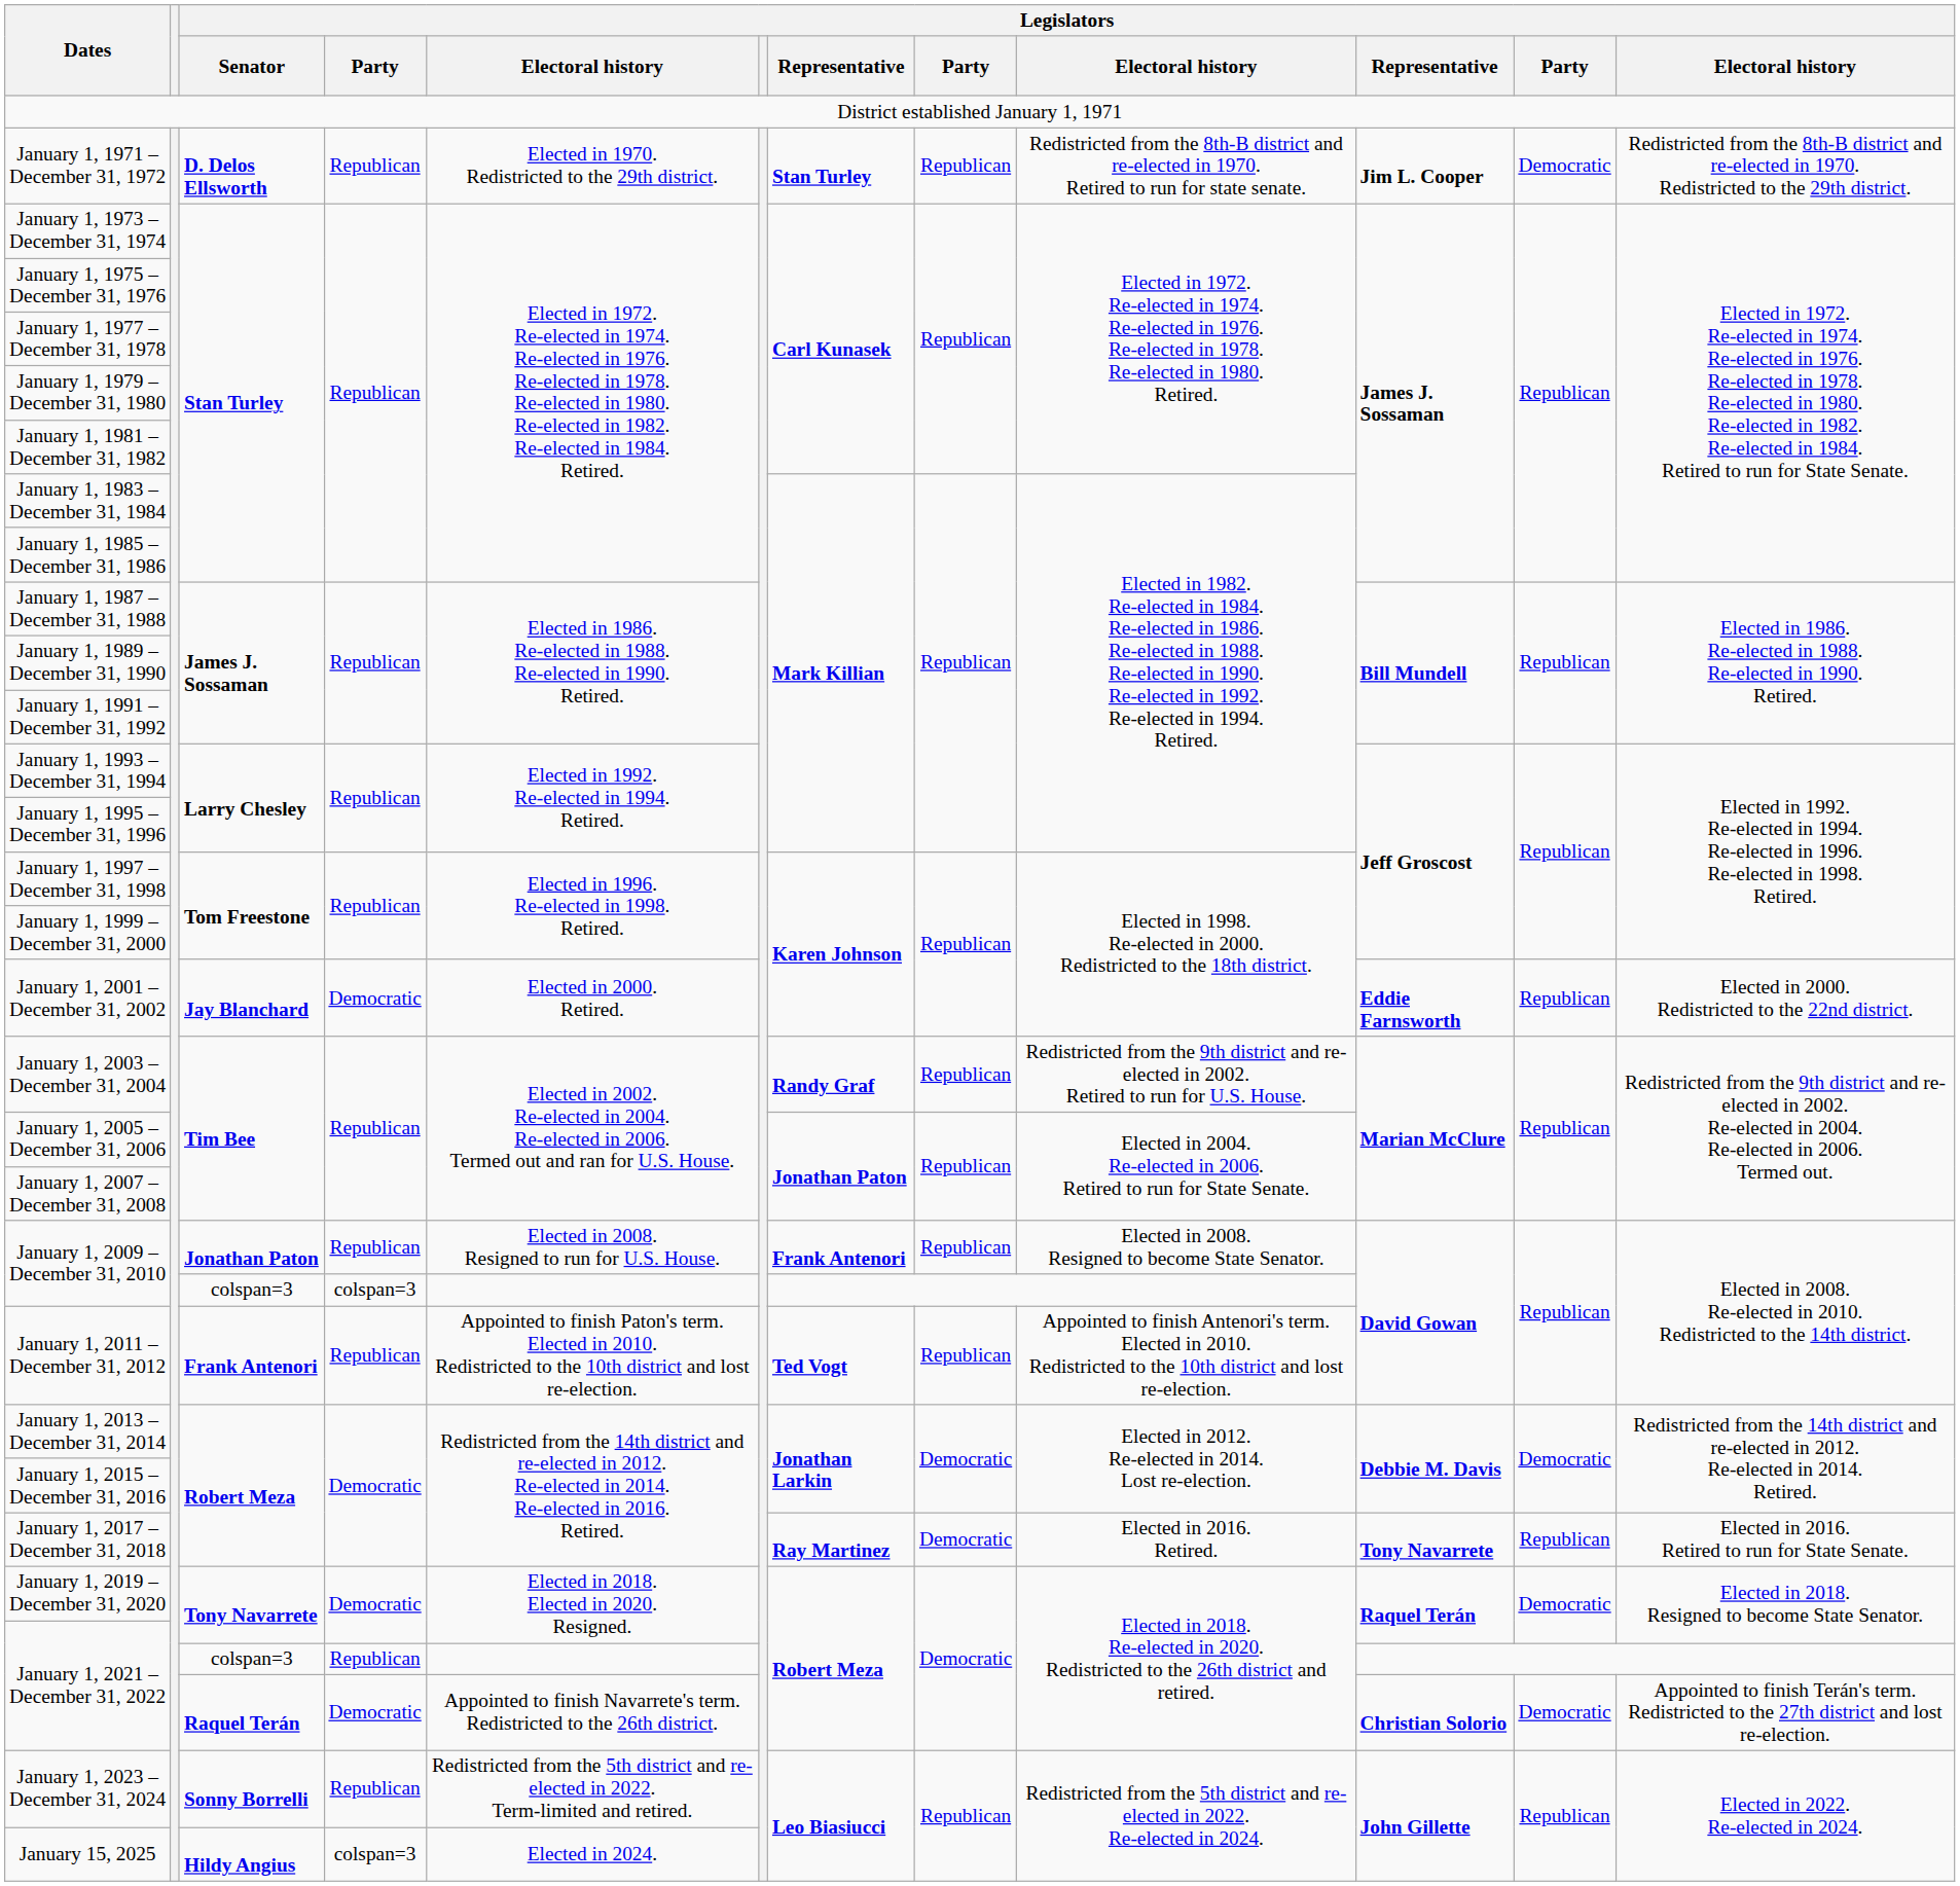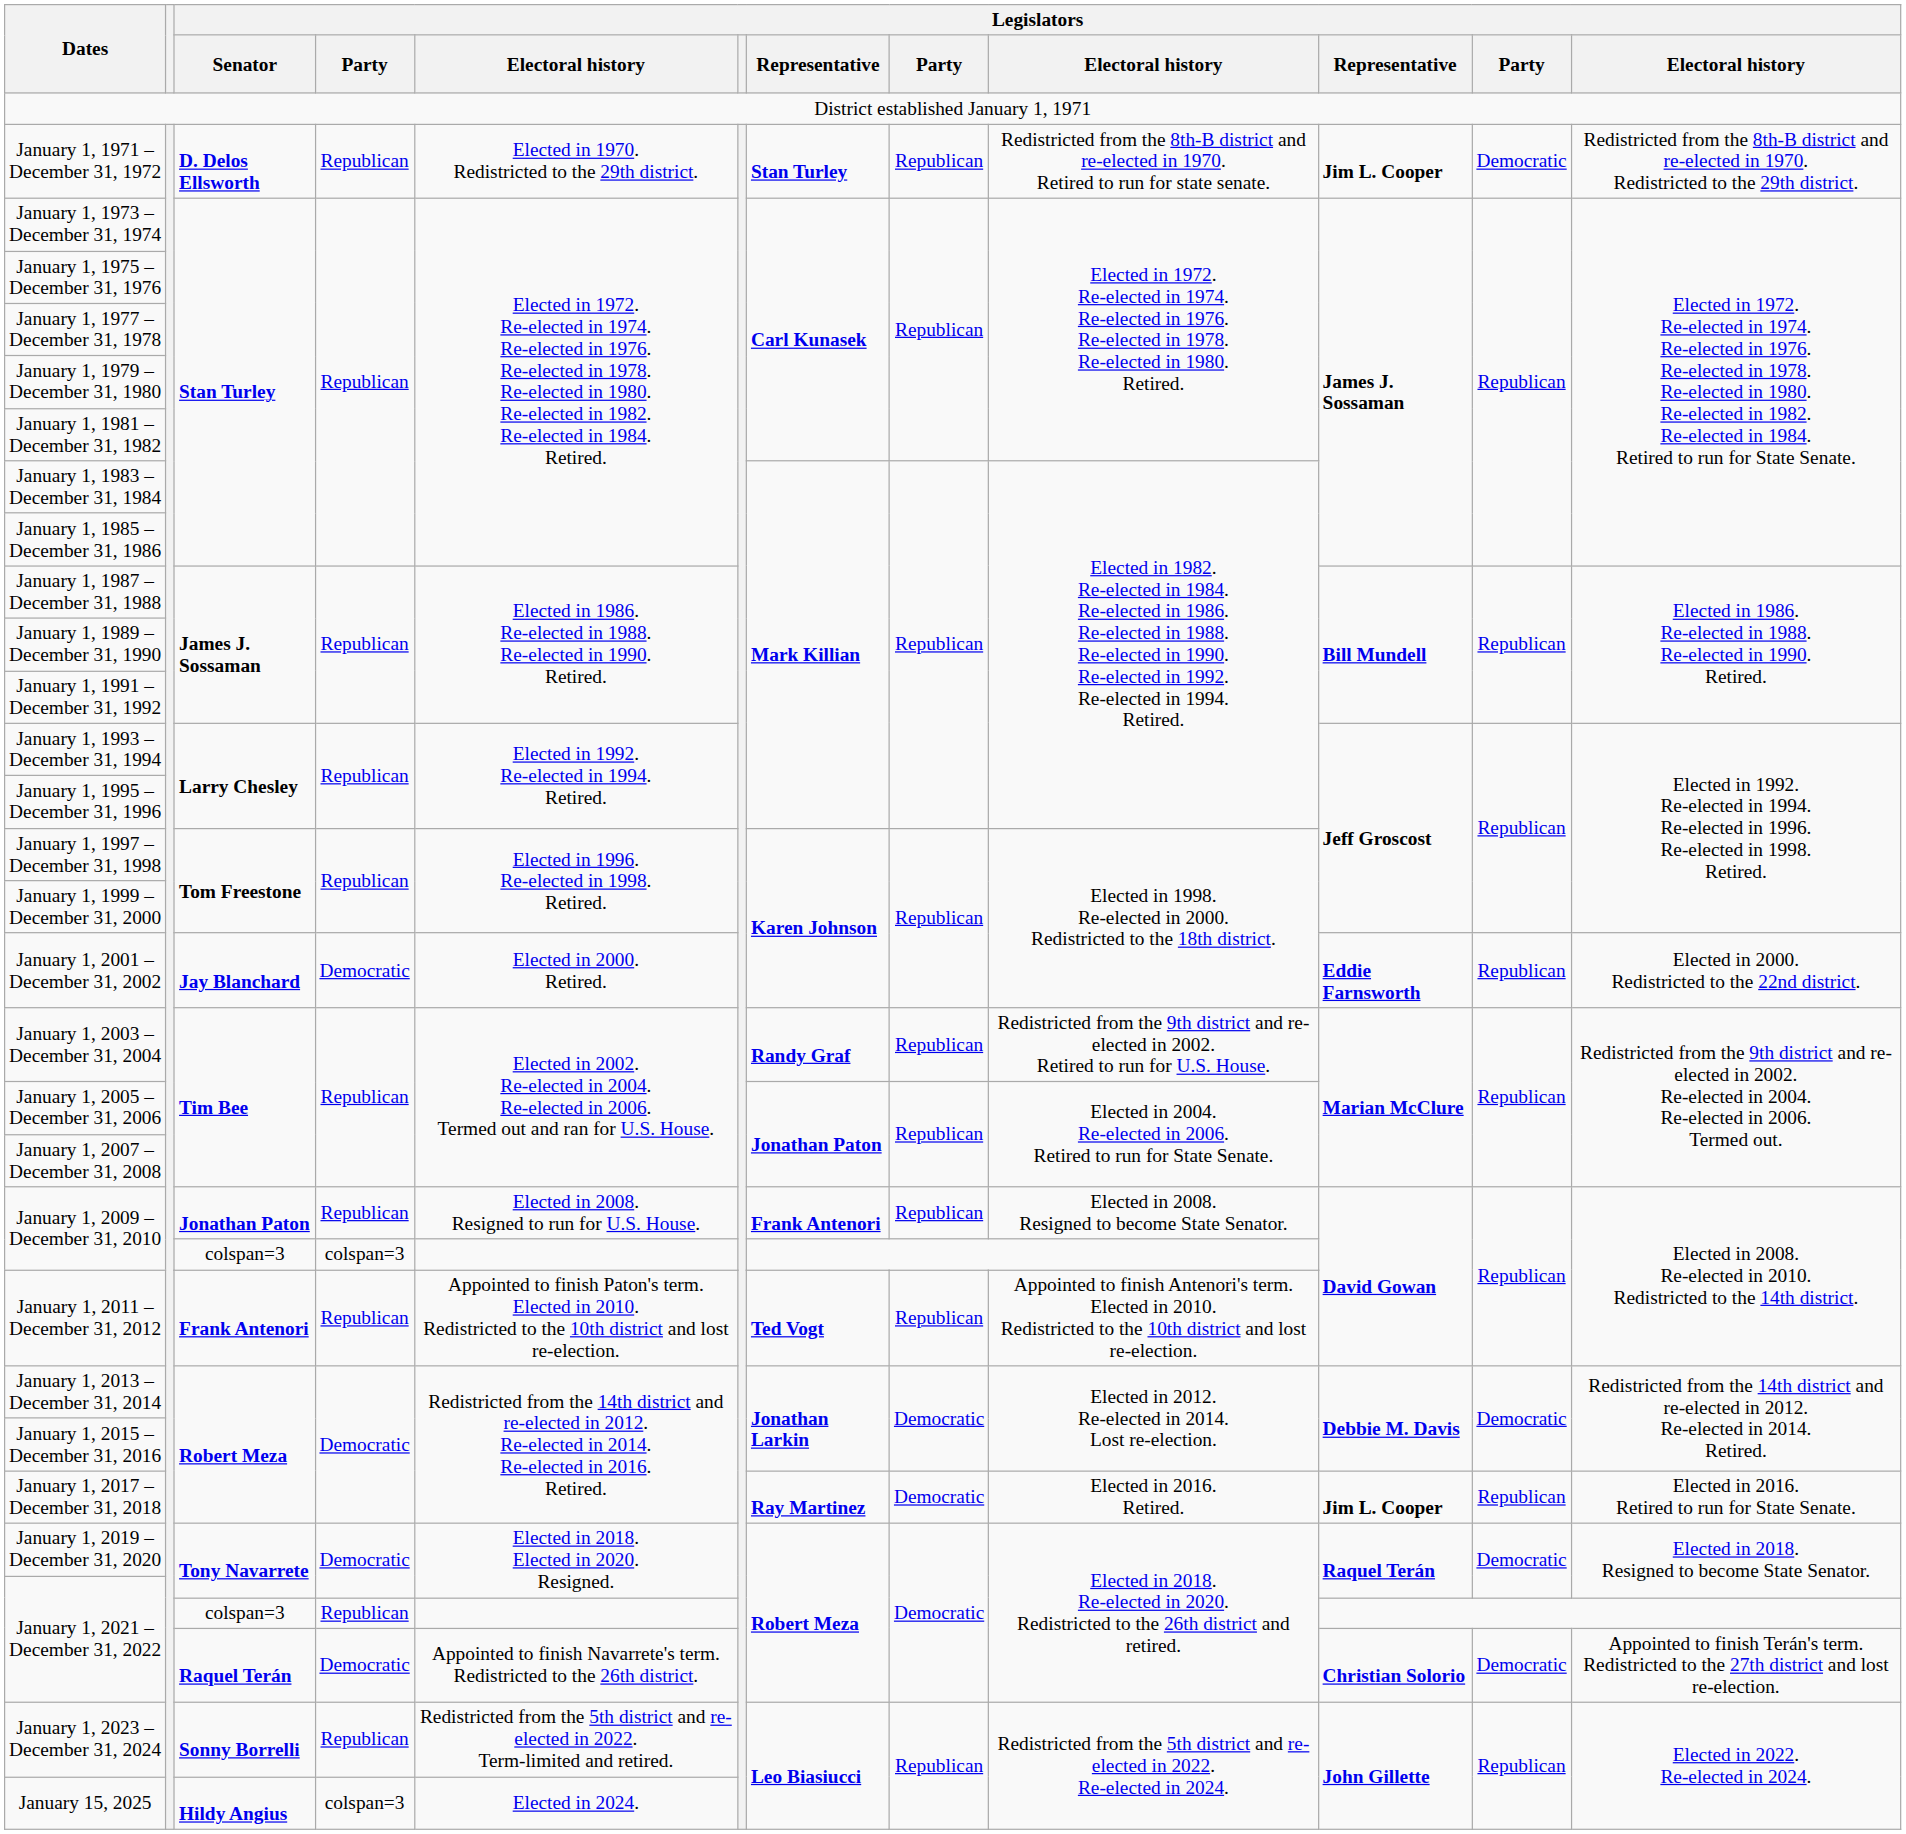January 1, 2017 – December 31, 2018 | column 10: Tony Navarrete -> Jim L. Cooper
